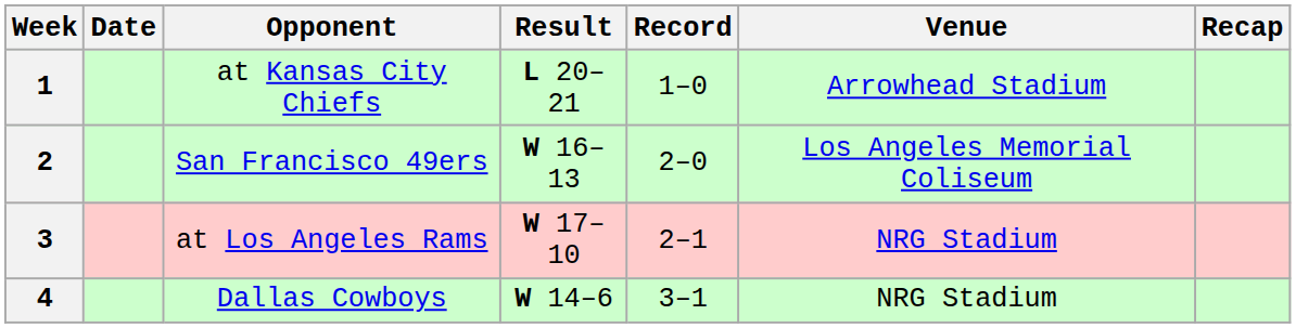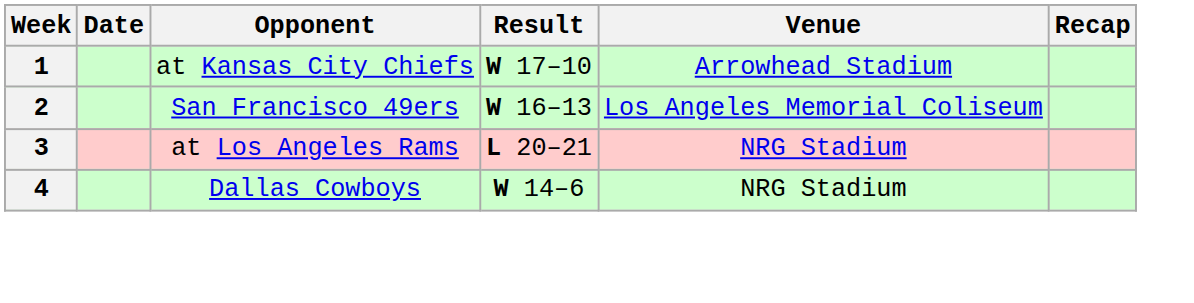- column: Record | 1–0 | 2–0 | 2–1 | 3–1
1 | Result: L 20–21 -> W 17–10
3 | Result: W 17–10 -> L 20–21
